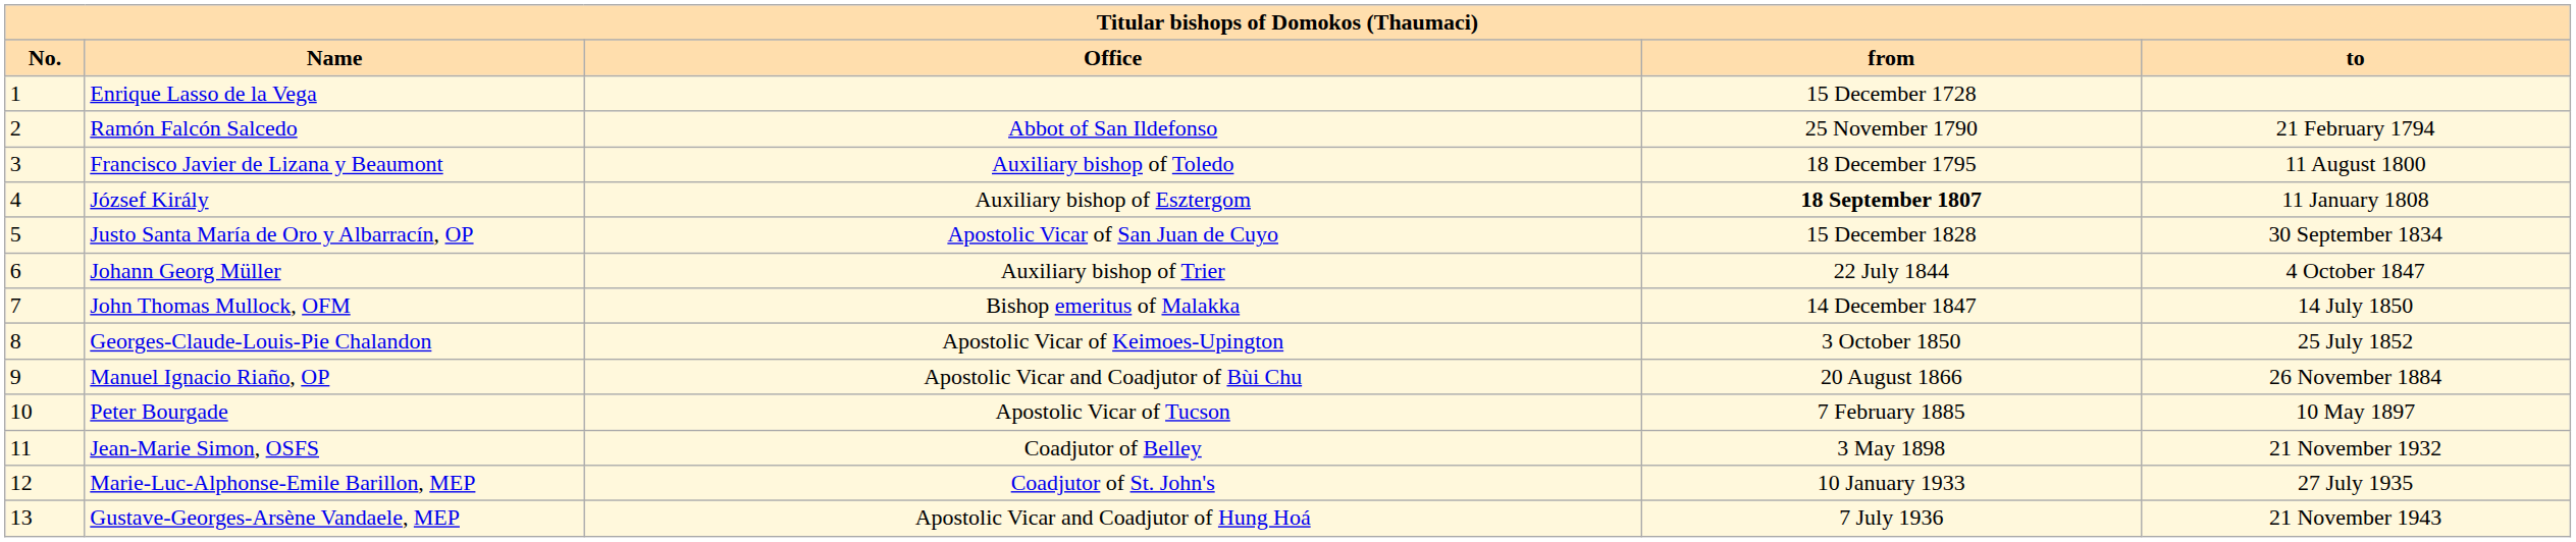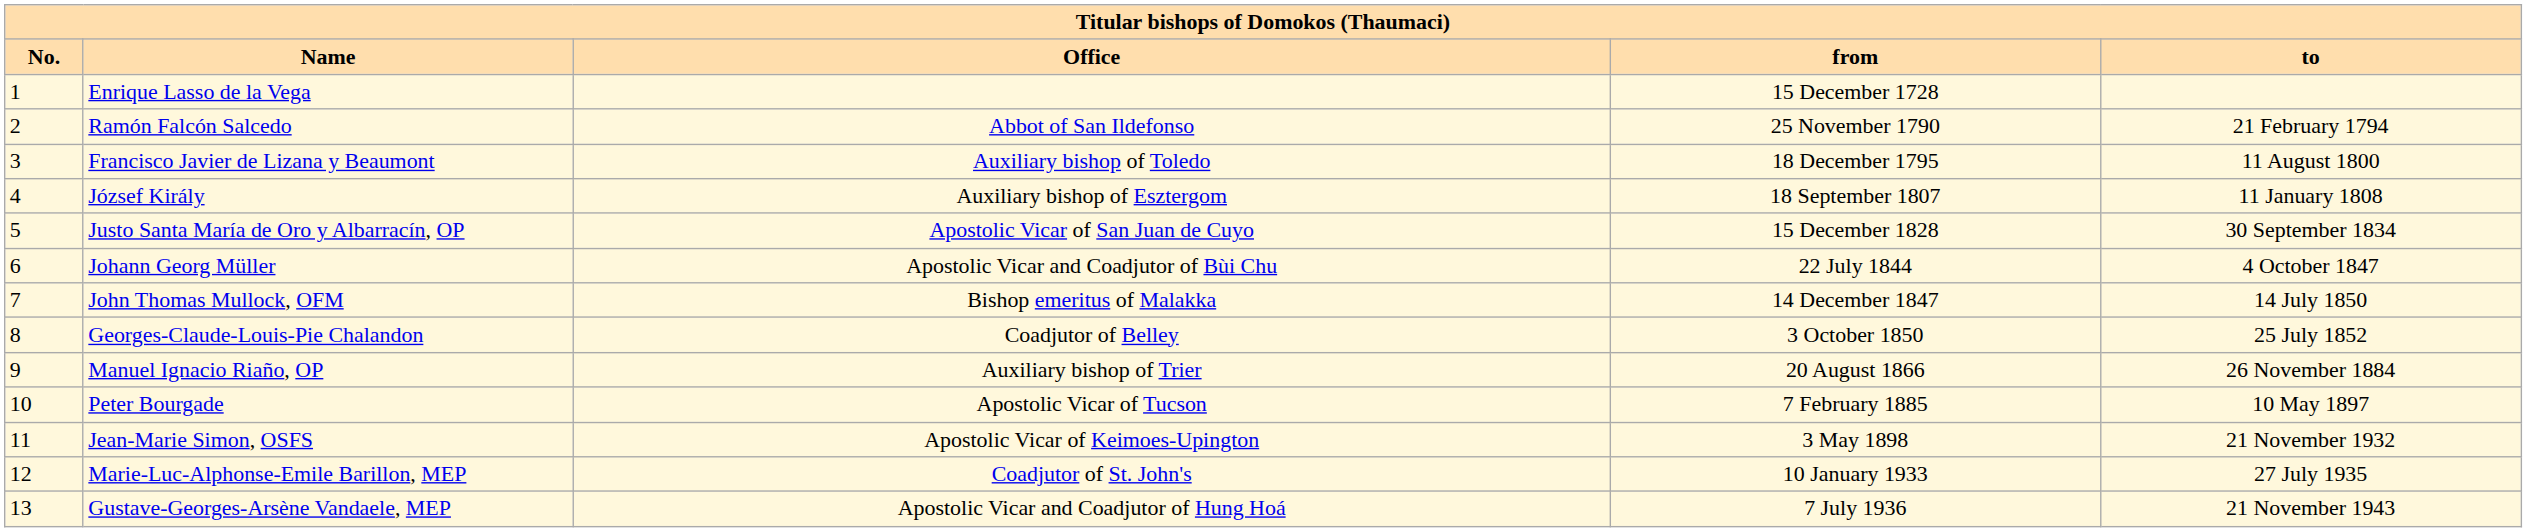József Király | from: bold -> normal
Johann Georg Müller | Office: Auxiliary bishop of Trier -> Apostolic Vicar and Coadjutor of Bùi Chu
Georges-Claude-Louis-Pie Chalandon | Office: Apostolic Vicar of Keimoes-Upington -> Coadjutor of Belley
Manuel Ignacio Riaño, OP | Office: Apostolic Vicar and Coadjutor of Bùi Chu -> Auxiliary bishop of Trier
Jean-Marie Simon, OSFS | Office: Coadjutor of Belley -> Apostolic Vicar of Keimoes-Upington
